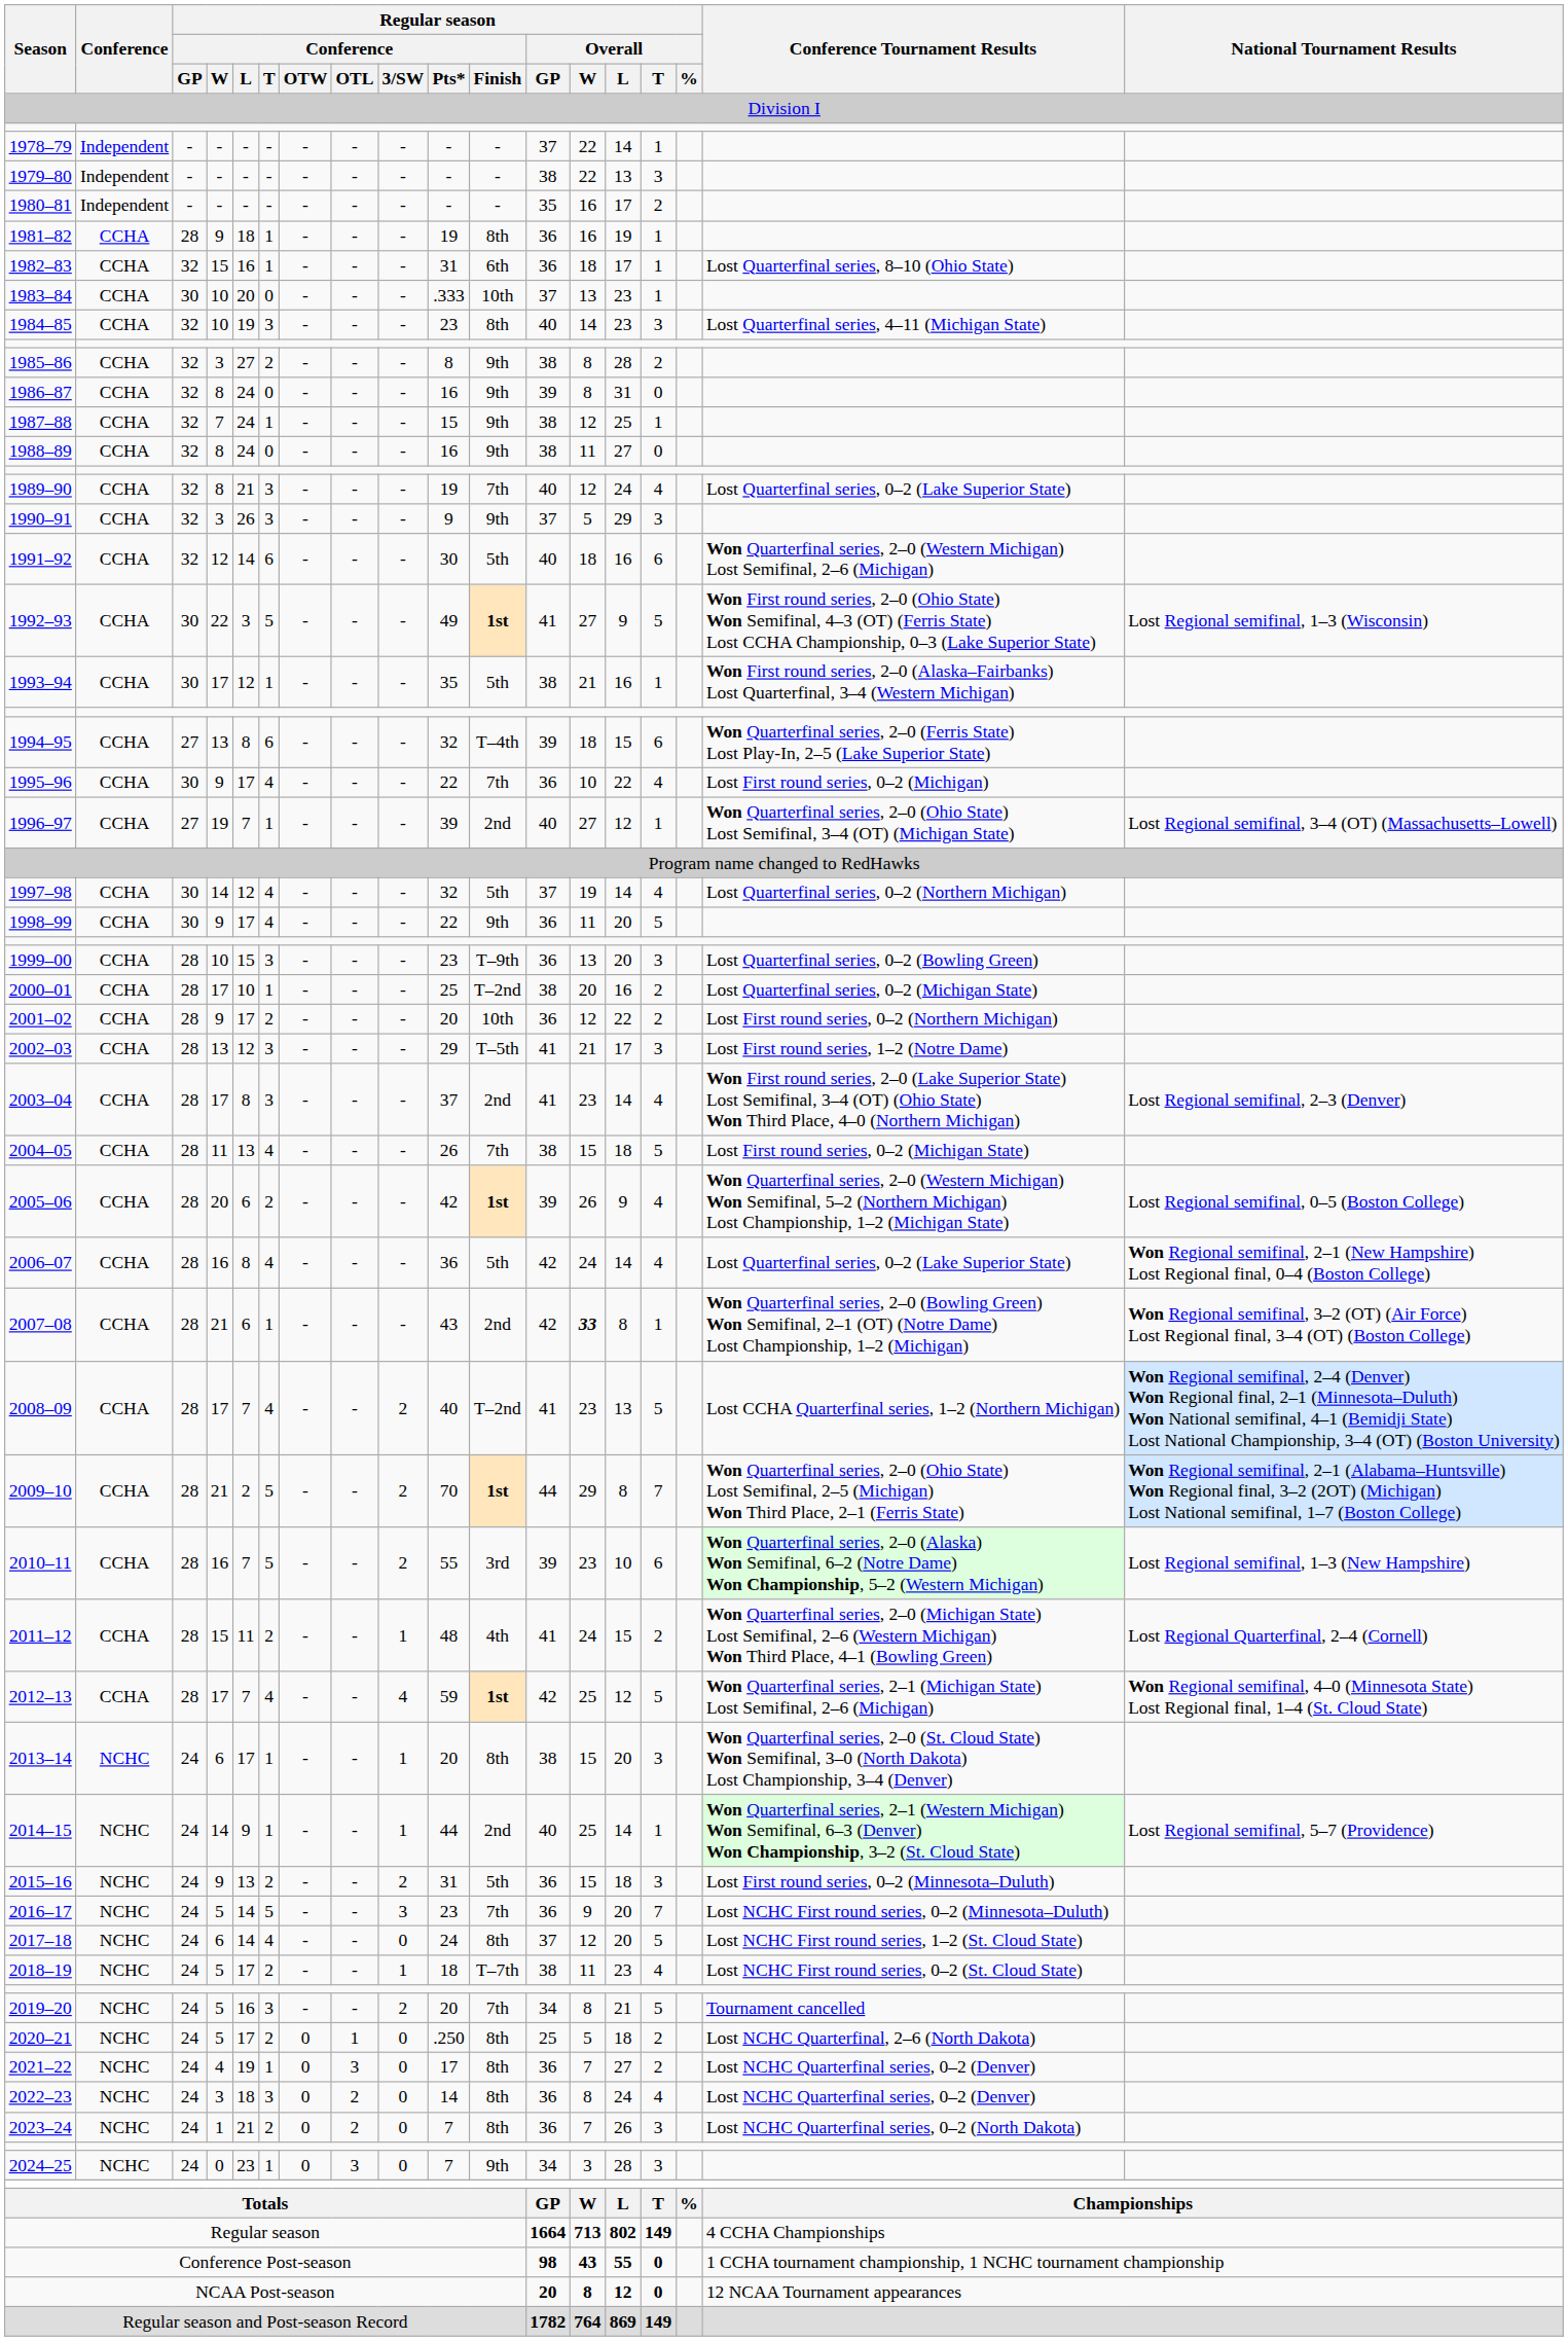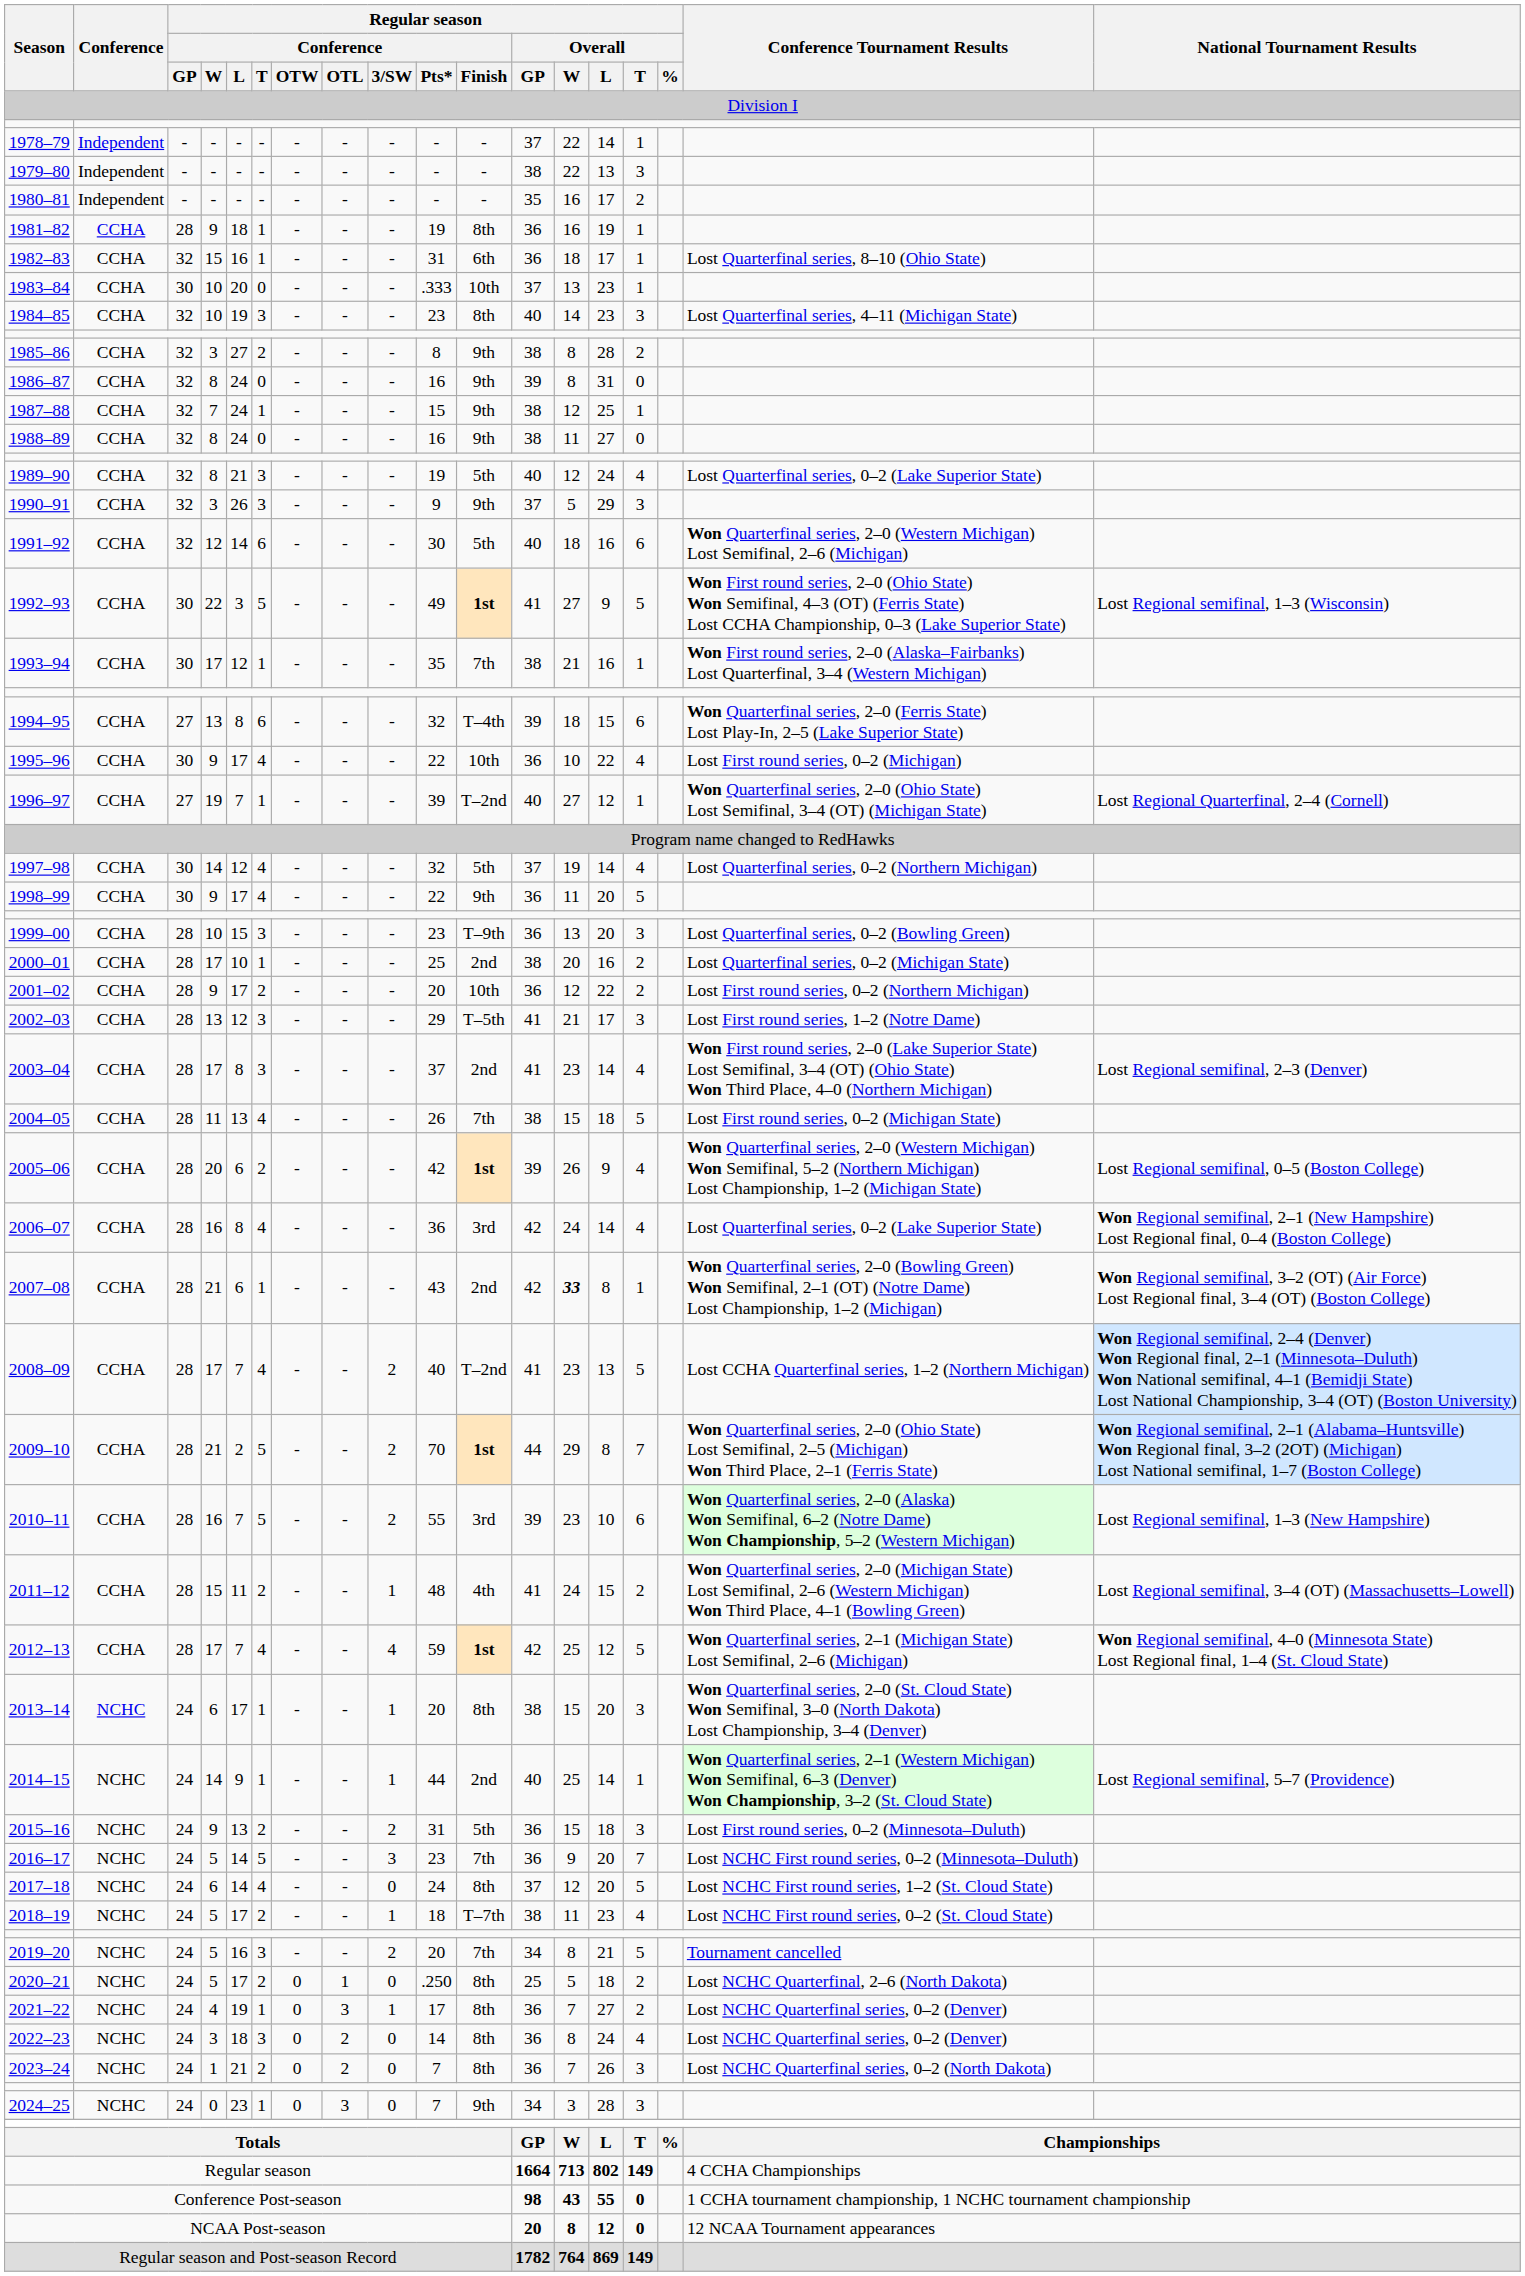1989–90 | Regular season / Conference / Finish: 7th -> 5th
1993–94 | Regular season / Conference / Finish: 5th -> 7th
1995–96 | Regular season / Conference / Finish: 7th -> 10th
1996–97 | Regular season / Conference / Finish: 2nd -> T–2nd
1996–97 | National Tournament Results: Lost Regional semifinal, 3–4 (OT) (Massachusetts–Lowell) -> Lost Regional Quarterfinal, 2–4 (Cornell)
2000–01 | Regular season / Conference / Finish: T–2nd -> 2nd
2006–07 | Regular season / Conference / Finish: 5th -> 3rd
2011–12 | National Tournament Results: Lost Regional Quarterfinal, 2–4 (Cornell) -> Lost Regional semifinal, 3–4 (OT) (Massachusetts–Lowell)
2021–22 | Regular season / Conference / 3/SW: 0 -> 1
